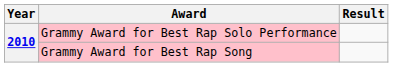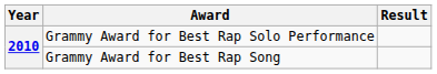Grammy Award for Best Rap Solo Performance | Award: pink background -> no background
Grammy Award for Best Rap Song | Award: pink background -> no background
